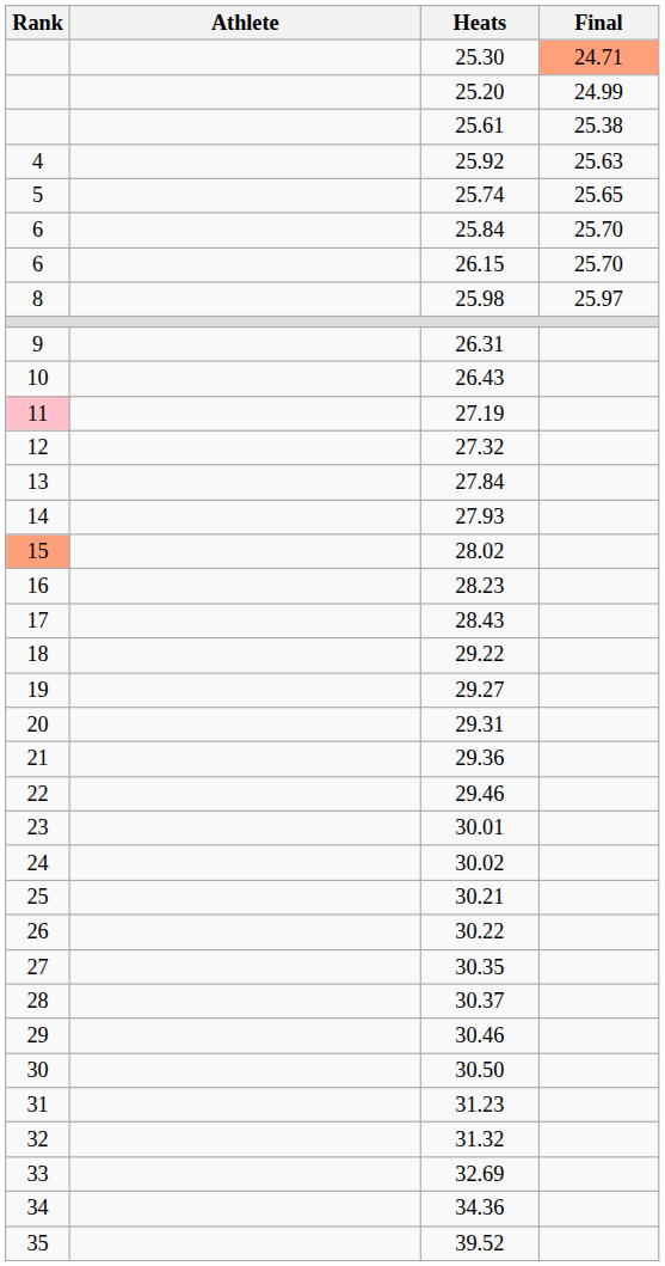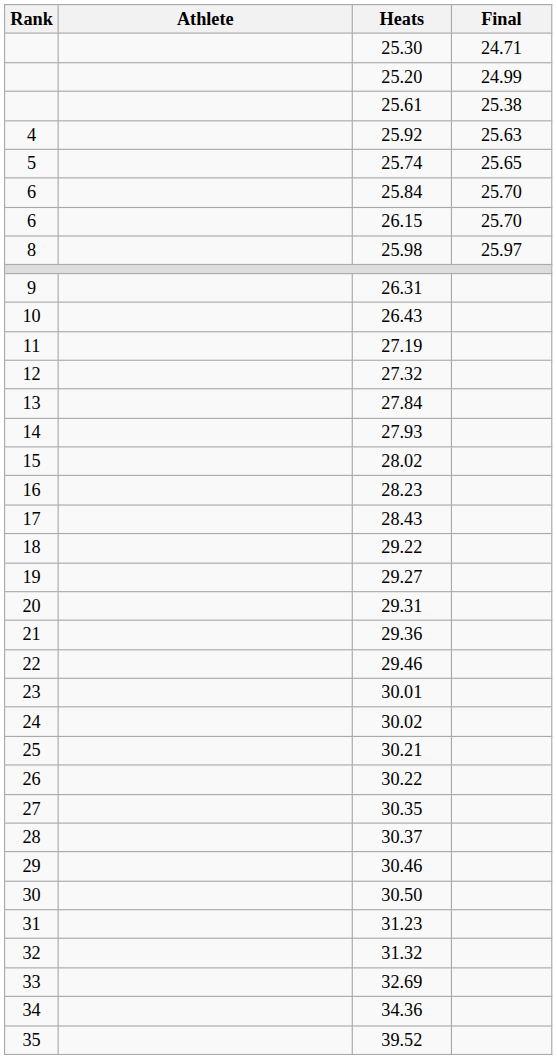25.30 | Final: lightsalmon background -> no background
27.19 | Rank: pink background -> no background
28.02 | Rank: lightsalmon background -> no background
